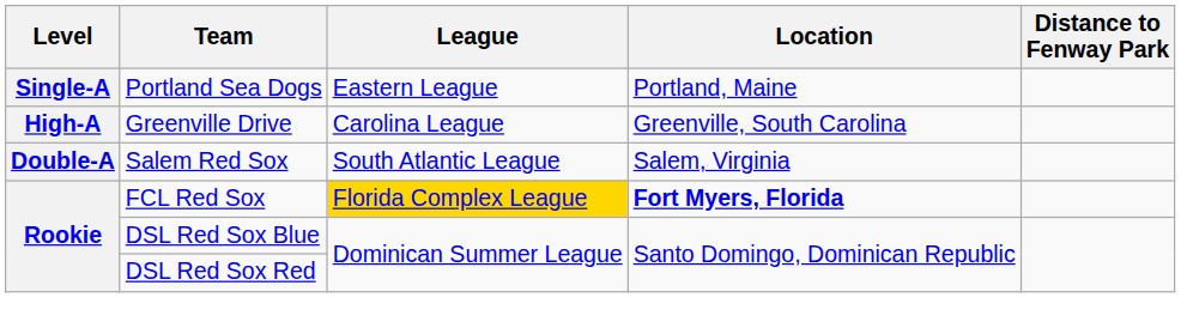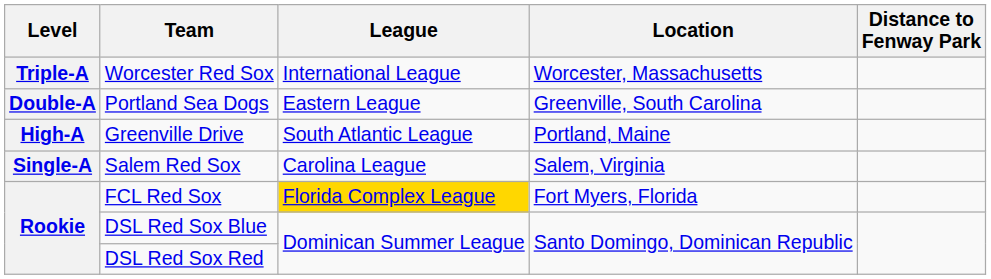+ row: Triple-A | Worcester Red Sox | International League | Worcester, Massachusetts
Portland Sea Dogs | Level: Single-A -> Double-A
Portland Sea Dogs | Location: Portland, Maine -> Greenville, South Carolina
Greenville Drive | League: Carolina League -> South Atlantic League
Greenville Drive | Location: Greenville, South Carolina -> Portland, Maine
Salem Red Sox | Level: Double-A -> Single-A
Salem Red Sox | League: South Atlantic League -> Carolina League
FCL Red Sox | Location: bold -> normal
